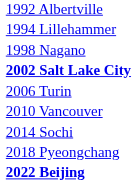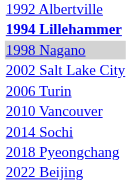1994 Lillehammer | column 1: normal -> bold
1998 Nagano | column 1: no background -> lightgrey background
2002 Salt Lake City | column 1: bold -> normal
2022 Beijing | column 1: bold -> normal
